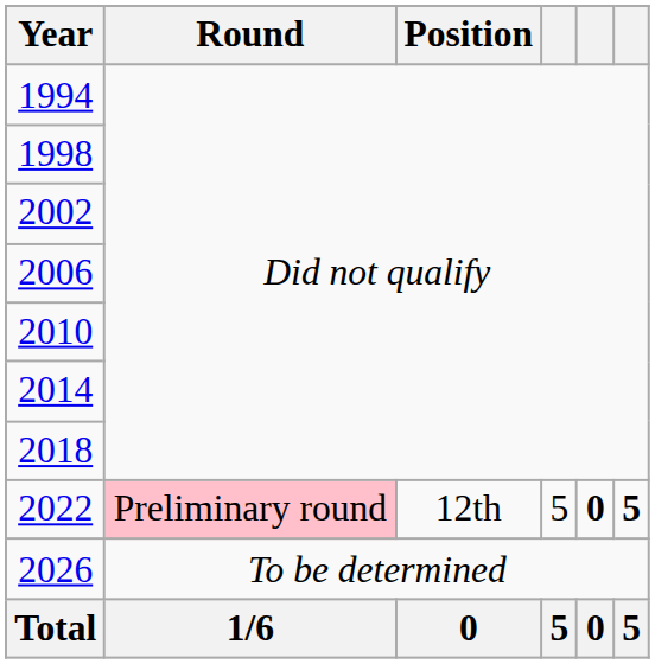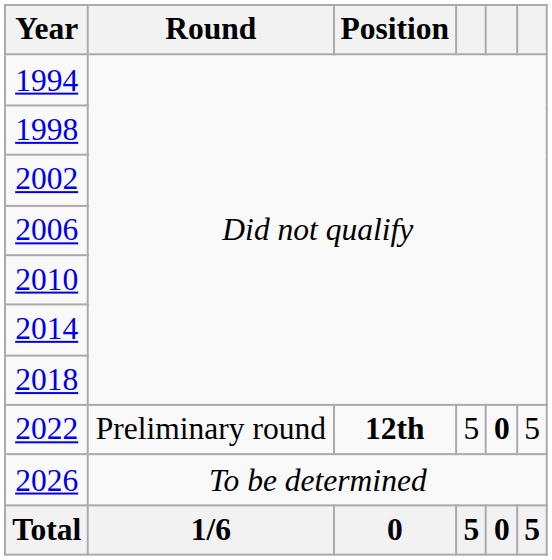2022 | Round: pink background -> no background
2022 | Position: normal -> bold
2022 | column 6: bold -> normal
